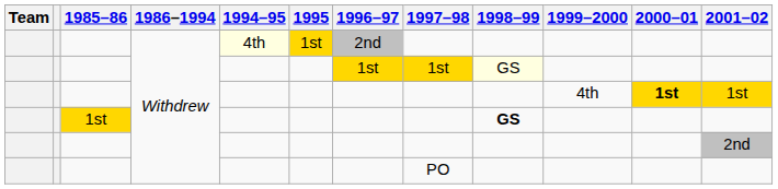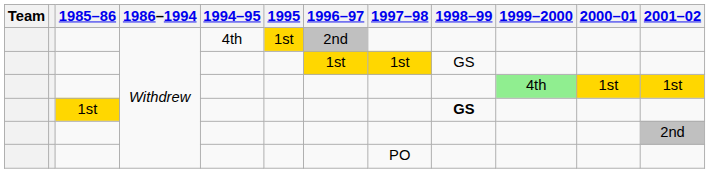row 2 | 1994–95: lightyellow background -> no background
row 3 | 1998–99: lightyellow background -> no background
row 4 | 1999–2000: no background -> lightgreen background
row 4 | 2000–01: bold -> normal
